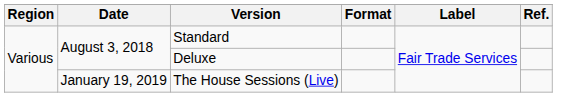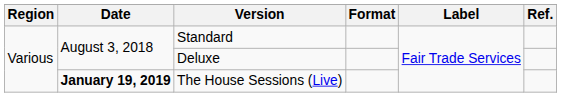The House Sessions (Live) | Date: normal -> bold
